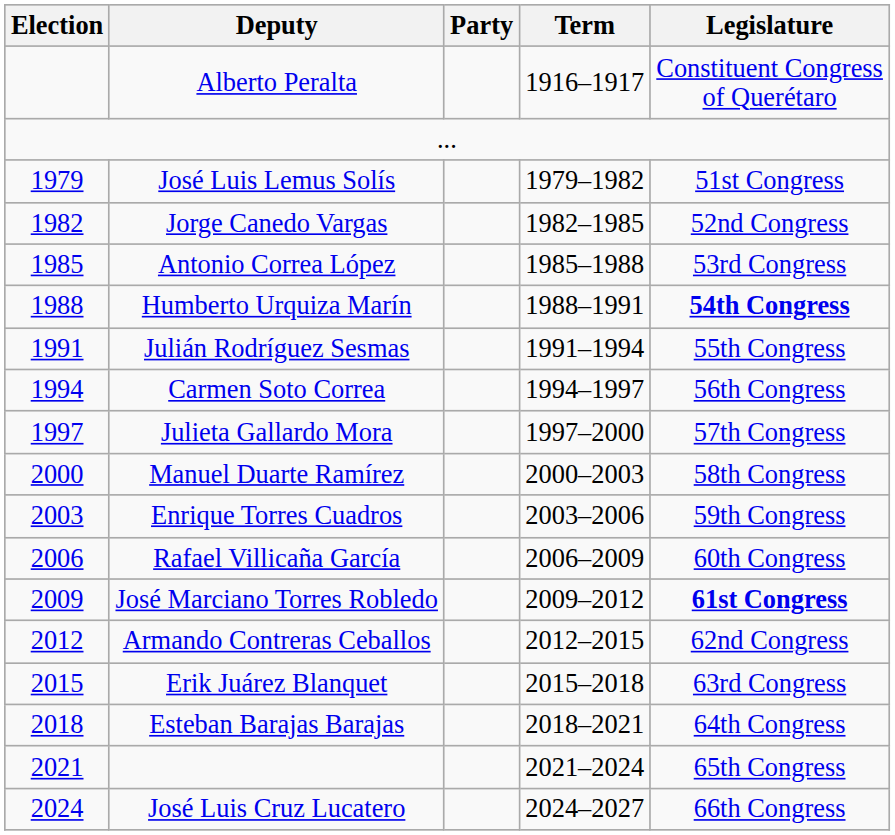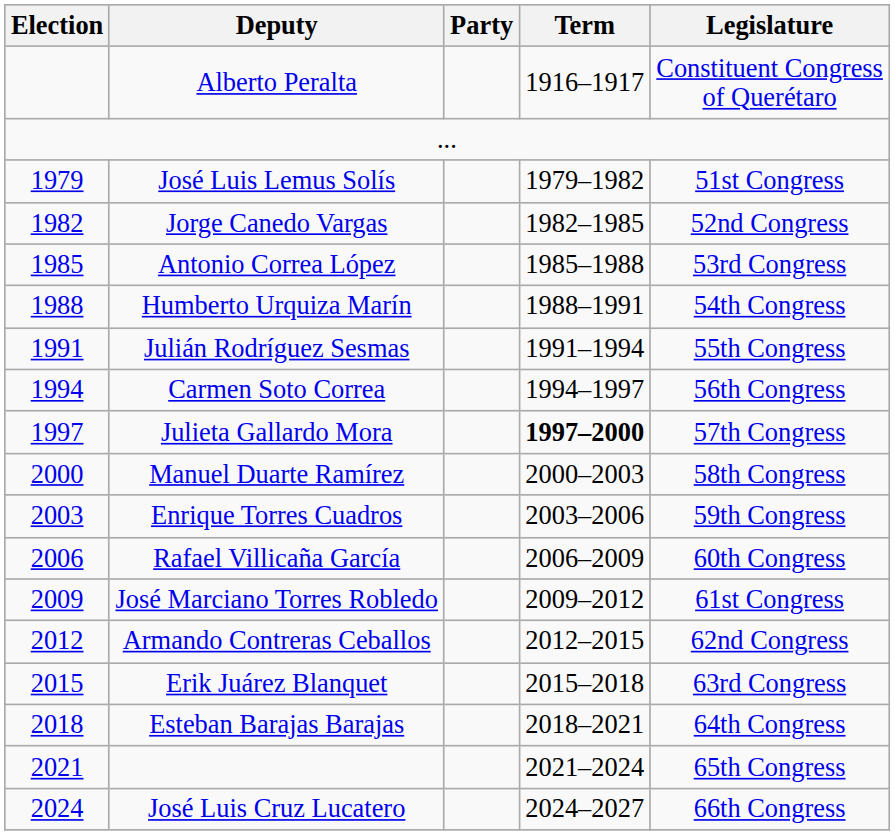Humberto Urquiza Marín | Legislature: bold -> normal
Julieta Gallardo Mora | Term: normal -> bold
José Marciano Torres Robledo | Legislature: bold -> normal
